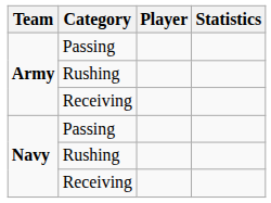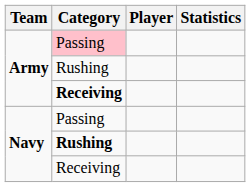Army / Passing | Category: no background -> pink background
Army / Receiving | Category: normal -> bold
Navy / Rushing | Category: normal -> bold
